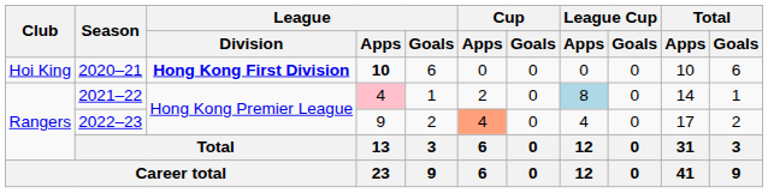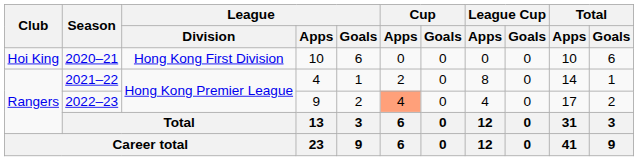2020–21 | League / Division: bold -> normal
2020–21 | League / Apps: bold -> normal
2021–22 | League / Apps: pink background -> no background
2021–22 | League Cup / Apps: lightblue background -> no background
